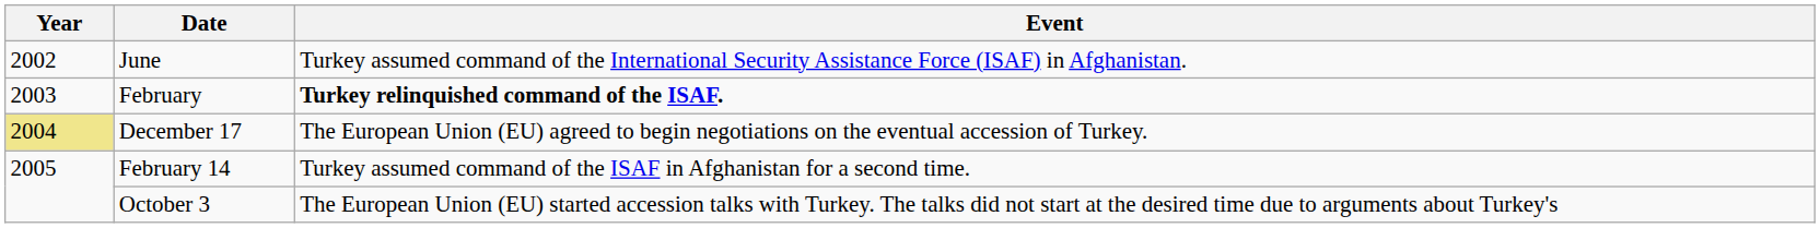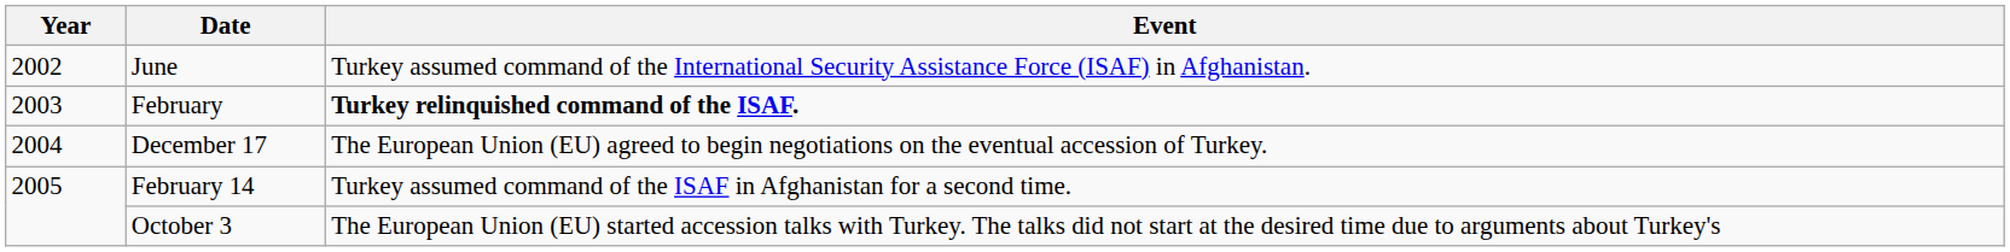December 17 | Year: khaki background -> no background
